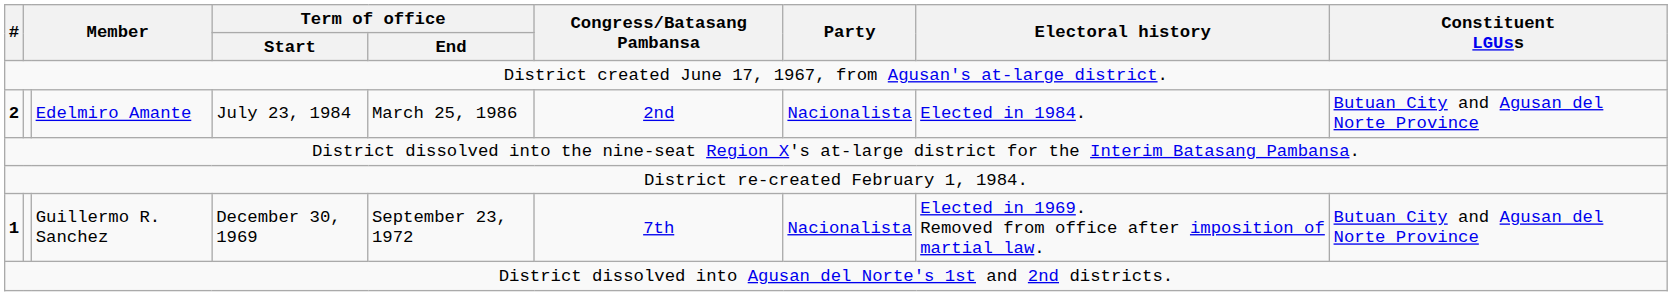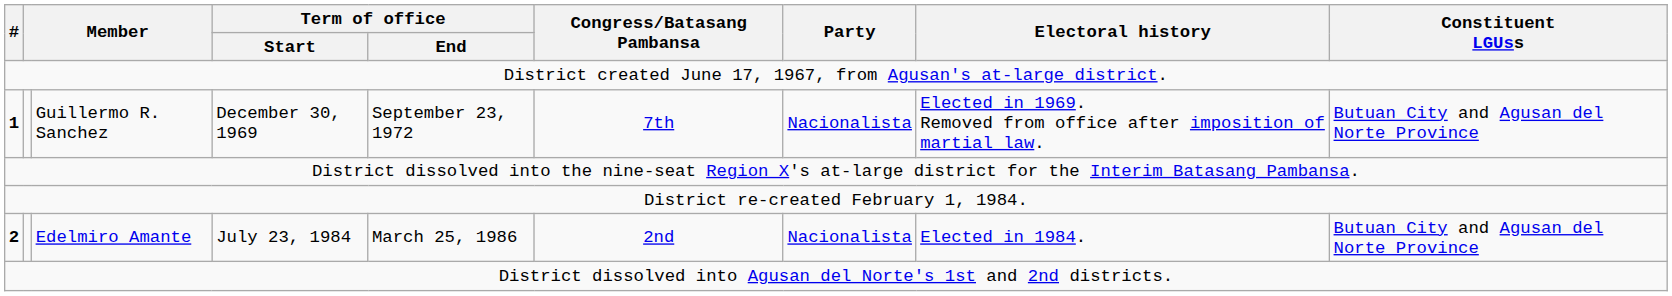rows swapped: 1 <-> 2
